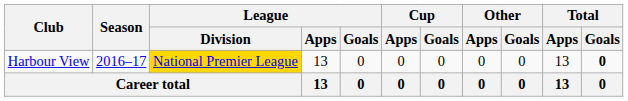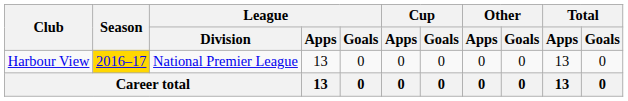Harbour View | Season: no background -> gold background
Harbour View | League / Division: gold background -> no background
Harbour View | Total / Goals: bold -> normal
